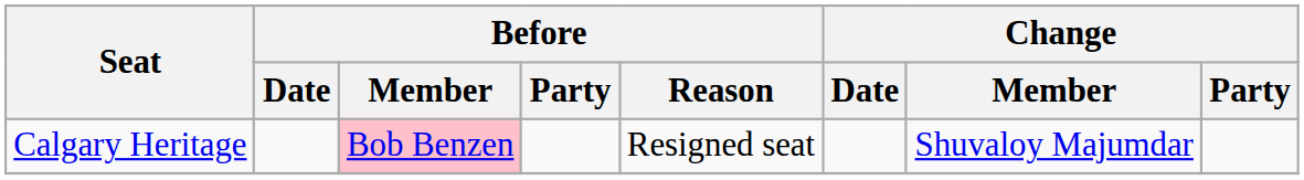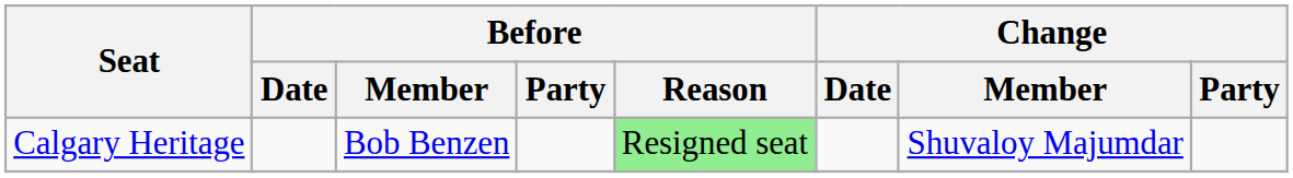Calgary Heritage | Before / Member: pink background -> no background
Calgary Heritage | Before / Reason: no background -> lightgreen background
